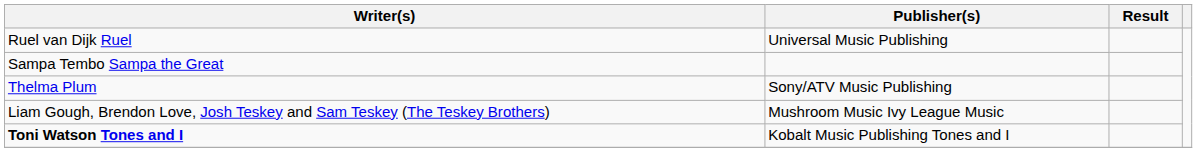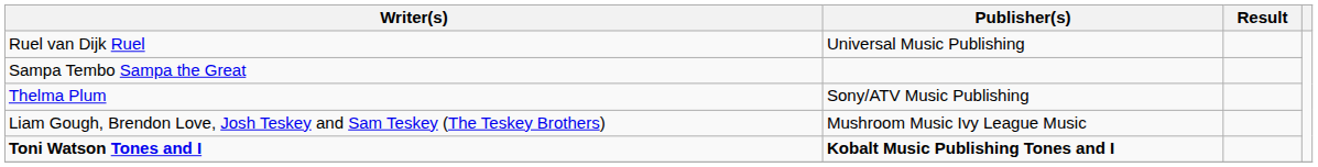Toni Watson Tones and I | Publisher(s): normal -> bold
